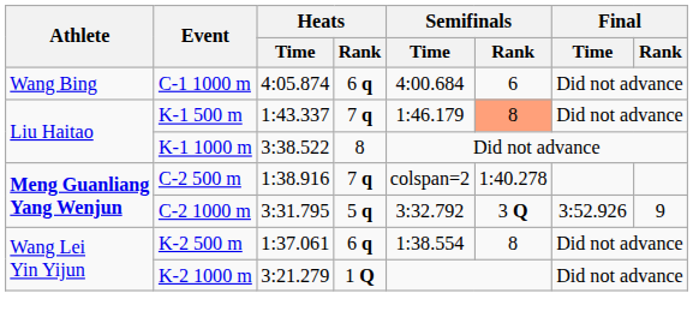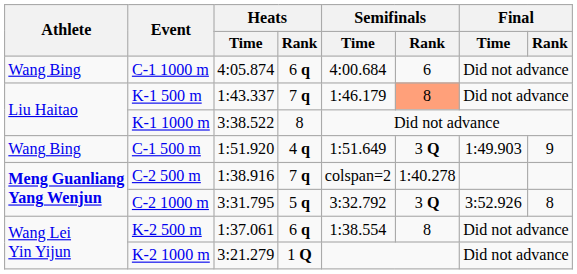+ row: Wang Bing | C-1 500 m | 1:51.920 | 4 q | 1:51.649 | 3 Q | 1:49.903 | 9
C-2 1000 m | Final / Rank: 9 -> 8
